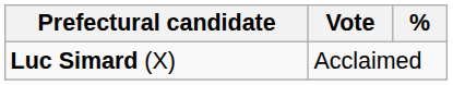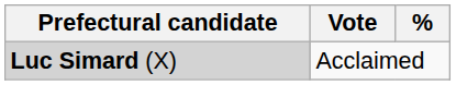Luc Simard (X) | Prefectural candidate: no background -> lightgrey background
